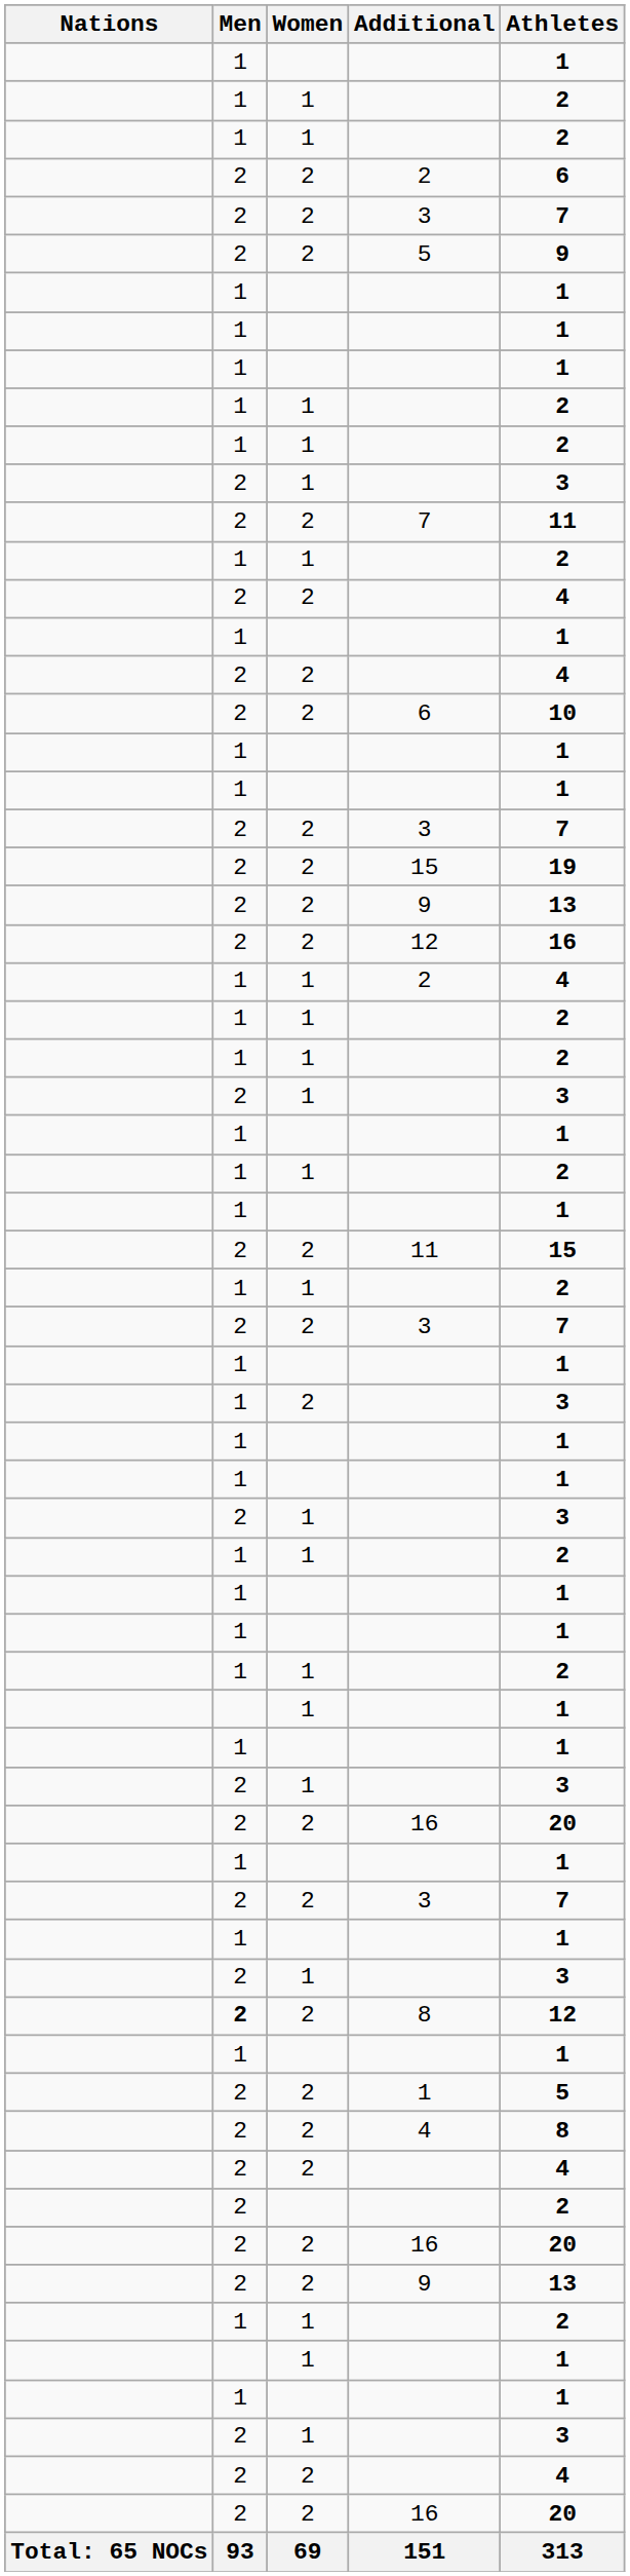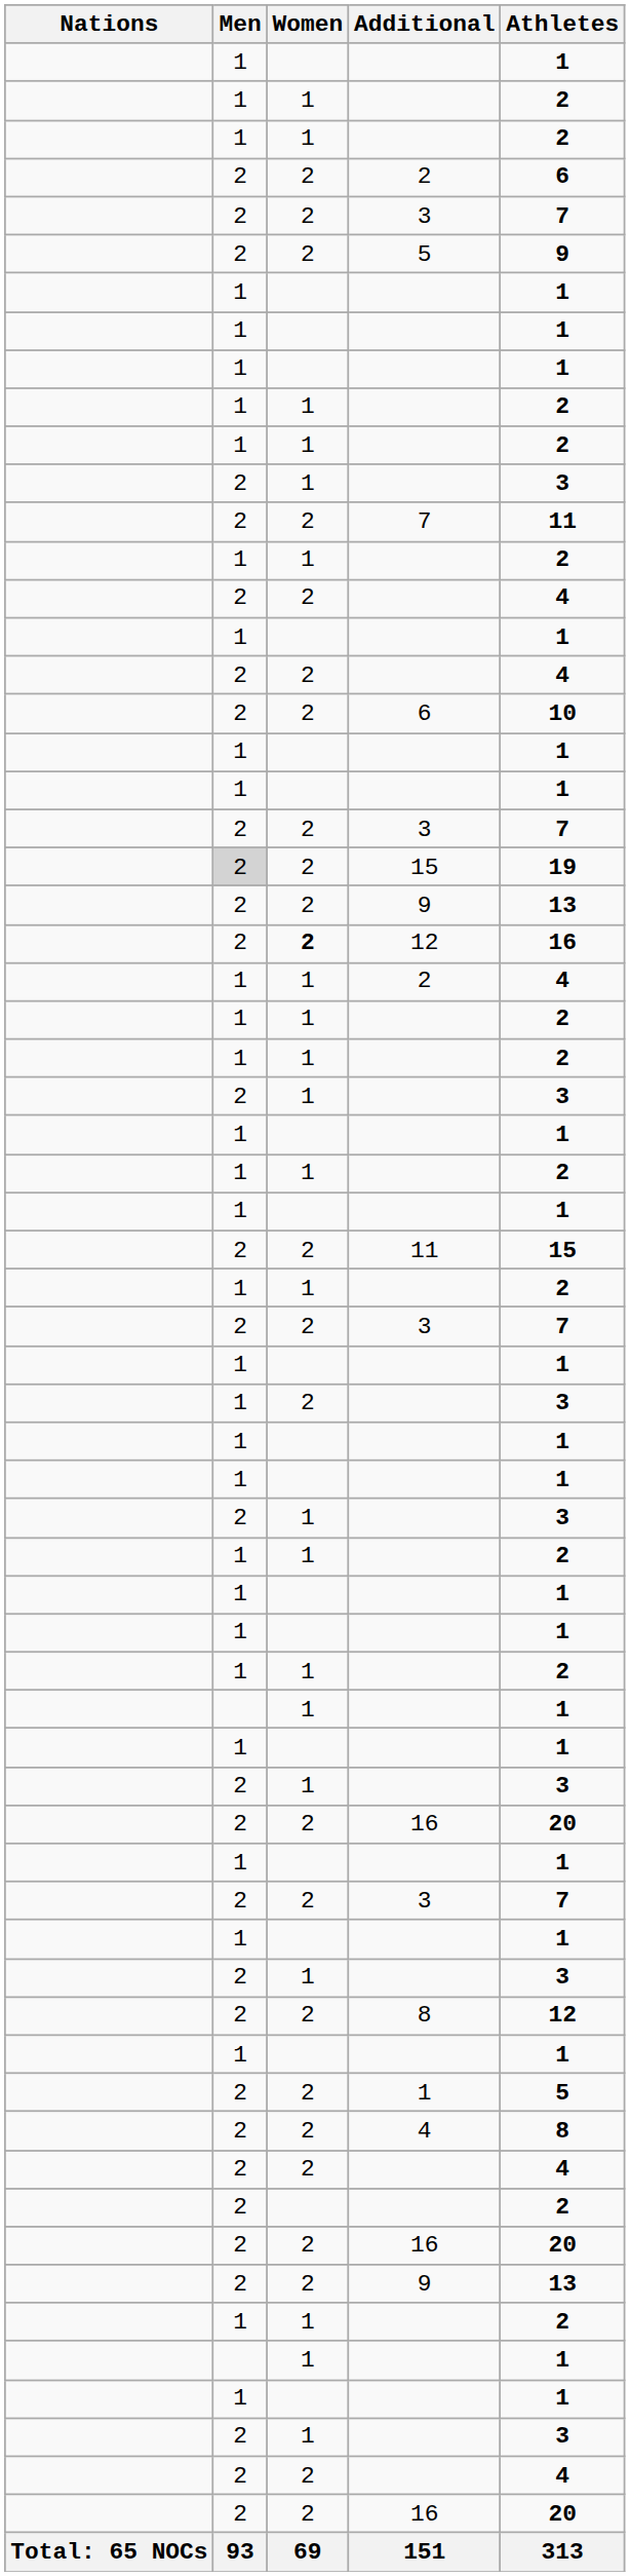row 23 | Men: no background -> lightgrey background
row 25 | Women: normal -> bold
row 53 | Men: bold -> normal
